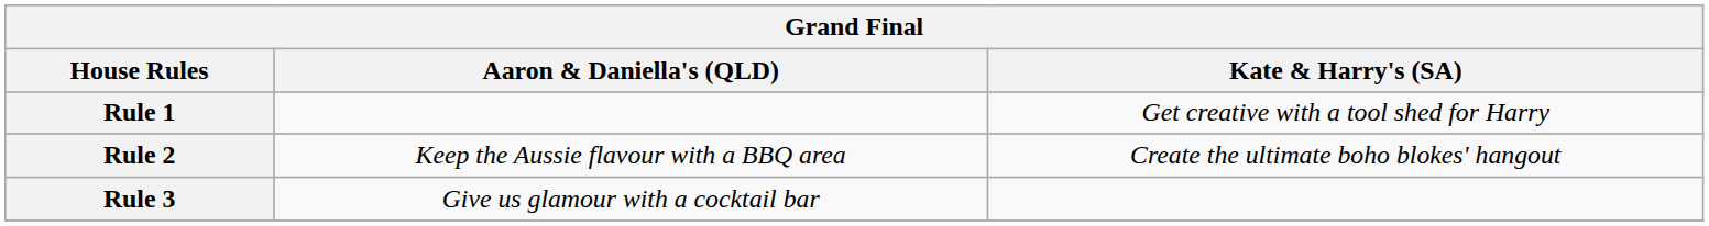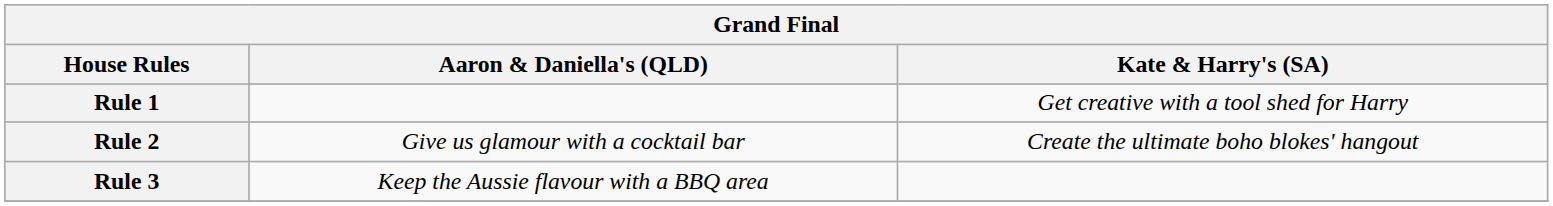Rule 2 | Aaron & Daniella's (QLD): Keep the Aussie flavour with a BBQ area -> Give us glamour with a cocktail bar
Rule 3 | Aaron & Daniella's (QLD): Give us glamour with a cocktail bar -> Keep the Aussie flavour with a BBQ area
